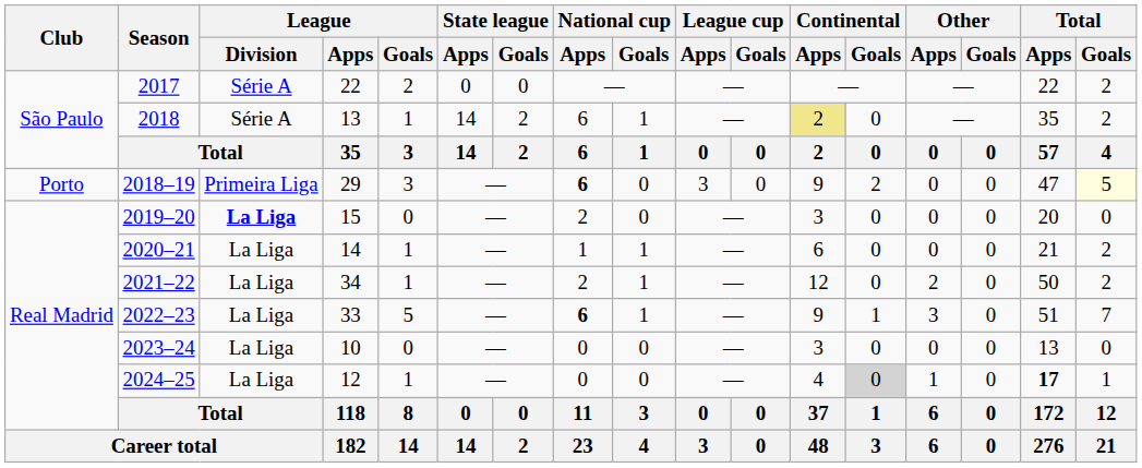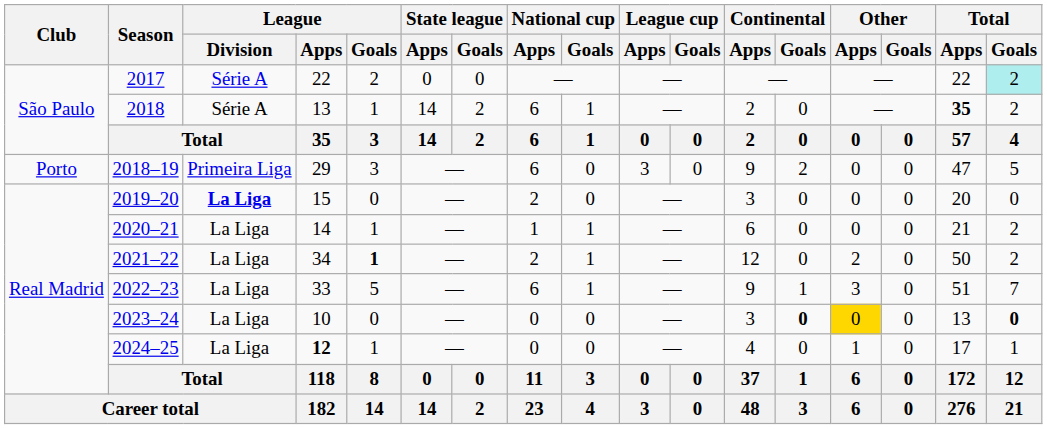2017 | Total / Goals: no background -> paleturquoise background
2018 | Continental / Apps: khaki background -> no background
2018 | Total / Apps: normal -> bold
2018–19 | National cup / Apps: bold -> normal
2018–19 | Total / Goals: lightyellow background -> no background
2021–22 | League / Goals: normal -> bold
2022–23 | National cup / Apps: bold -> normal
2023–24 | Continental / Goals: normal -> bold
2023–24 | Other / Apps: no background -> gold background
2023–24 | Total / Goals: normal -> bold
2024–25 | League / Apps: normal -> bold
2024–25 | Continental / Goals: lightgrey background -> no background
2024–25 | Total / Apps: bold -> normal
